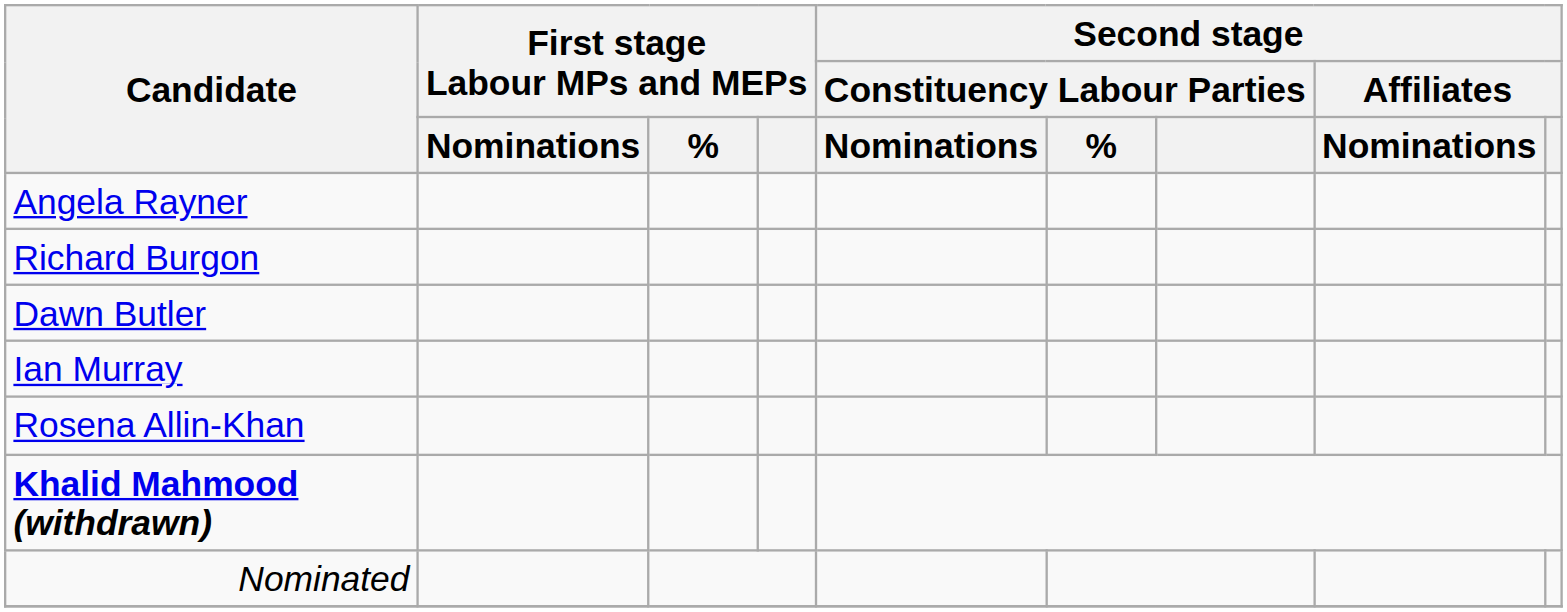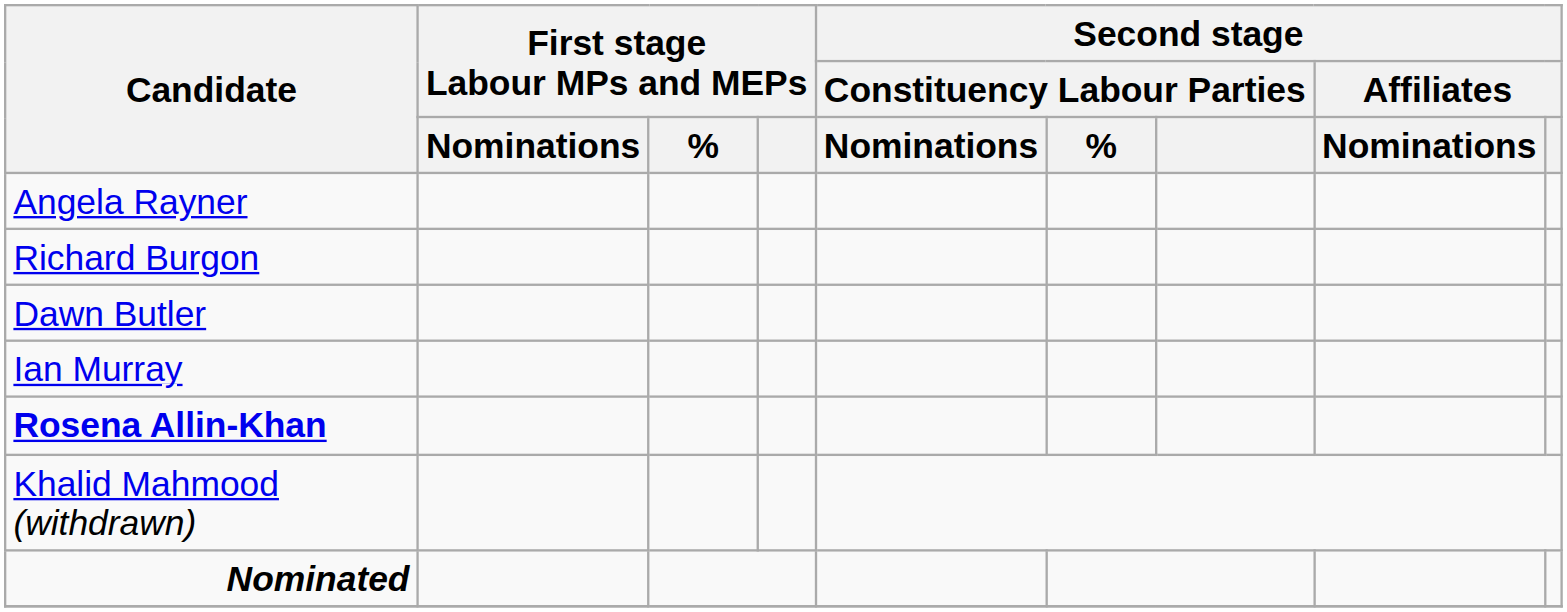Rosena Allin-Khan | Candidate: normal -> bold
Khalid Mahmood (withdrawn) | Candidate: bold -> normal
Nominated | Candidate: normal -> bold
